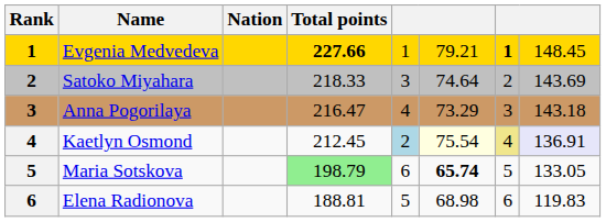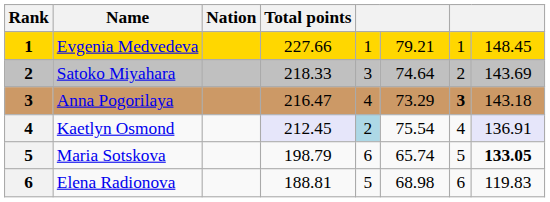Evgenia Medvedeva | Total points: bold -> normal
Evgenia Medvedeva | column 7: bold -> normal
Anna Pogorilaya | column 7: normal -> bold
Kaetlyn Osmond | Total points: no background -> lavender background
Kaetlyn Osmond | column 6: lightyellow background -> no background
Kaetlyn Osmond | column 7: khaki background -> no background
Maria Sotskova | Total points: lightgreen background -> no background
Maria Sotskova | column 6: bold -> normal
Maria Sotskova | column 8: normal -> bold
